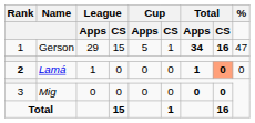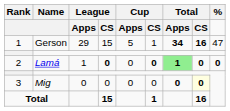Lamá | Rank: bold -> normal
Lamá | League / CS: normal -> bold
Lamá | Cup / CS: normal -> bold
Lamá | Total / Apps: no background -> lightgreen background
Lamá | Total / CS: lightsalmon background -> no background
Lamá | %: normal -> bold
Mig | Total / CS: no background -> lightyellow background
